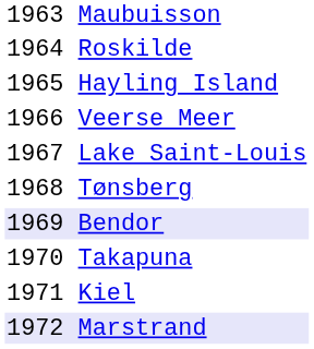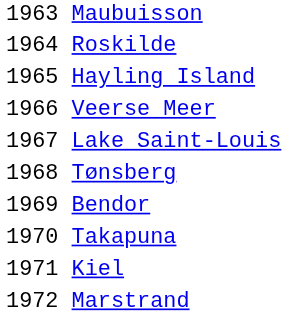1969 Bendor | column 1: lavender background -> no background
1972 Marstrand | column 1: lavender background -> no background
